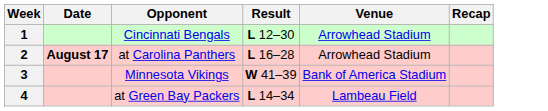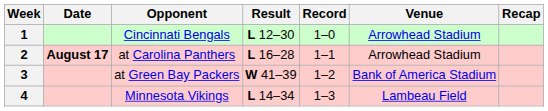+ column: Record | 1–0 | 1–1 | 1–2 | 1–3
3 | Opponent: Minnesota Vikings -> at Green Bay Packers
4 | Opponent: at Green Bay Packers -> Minnesota Vikings
